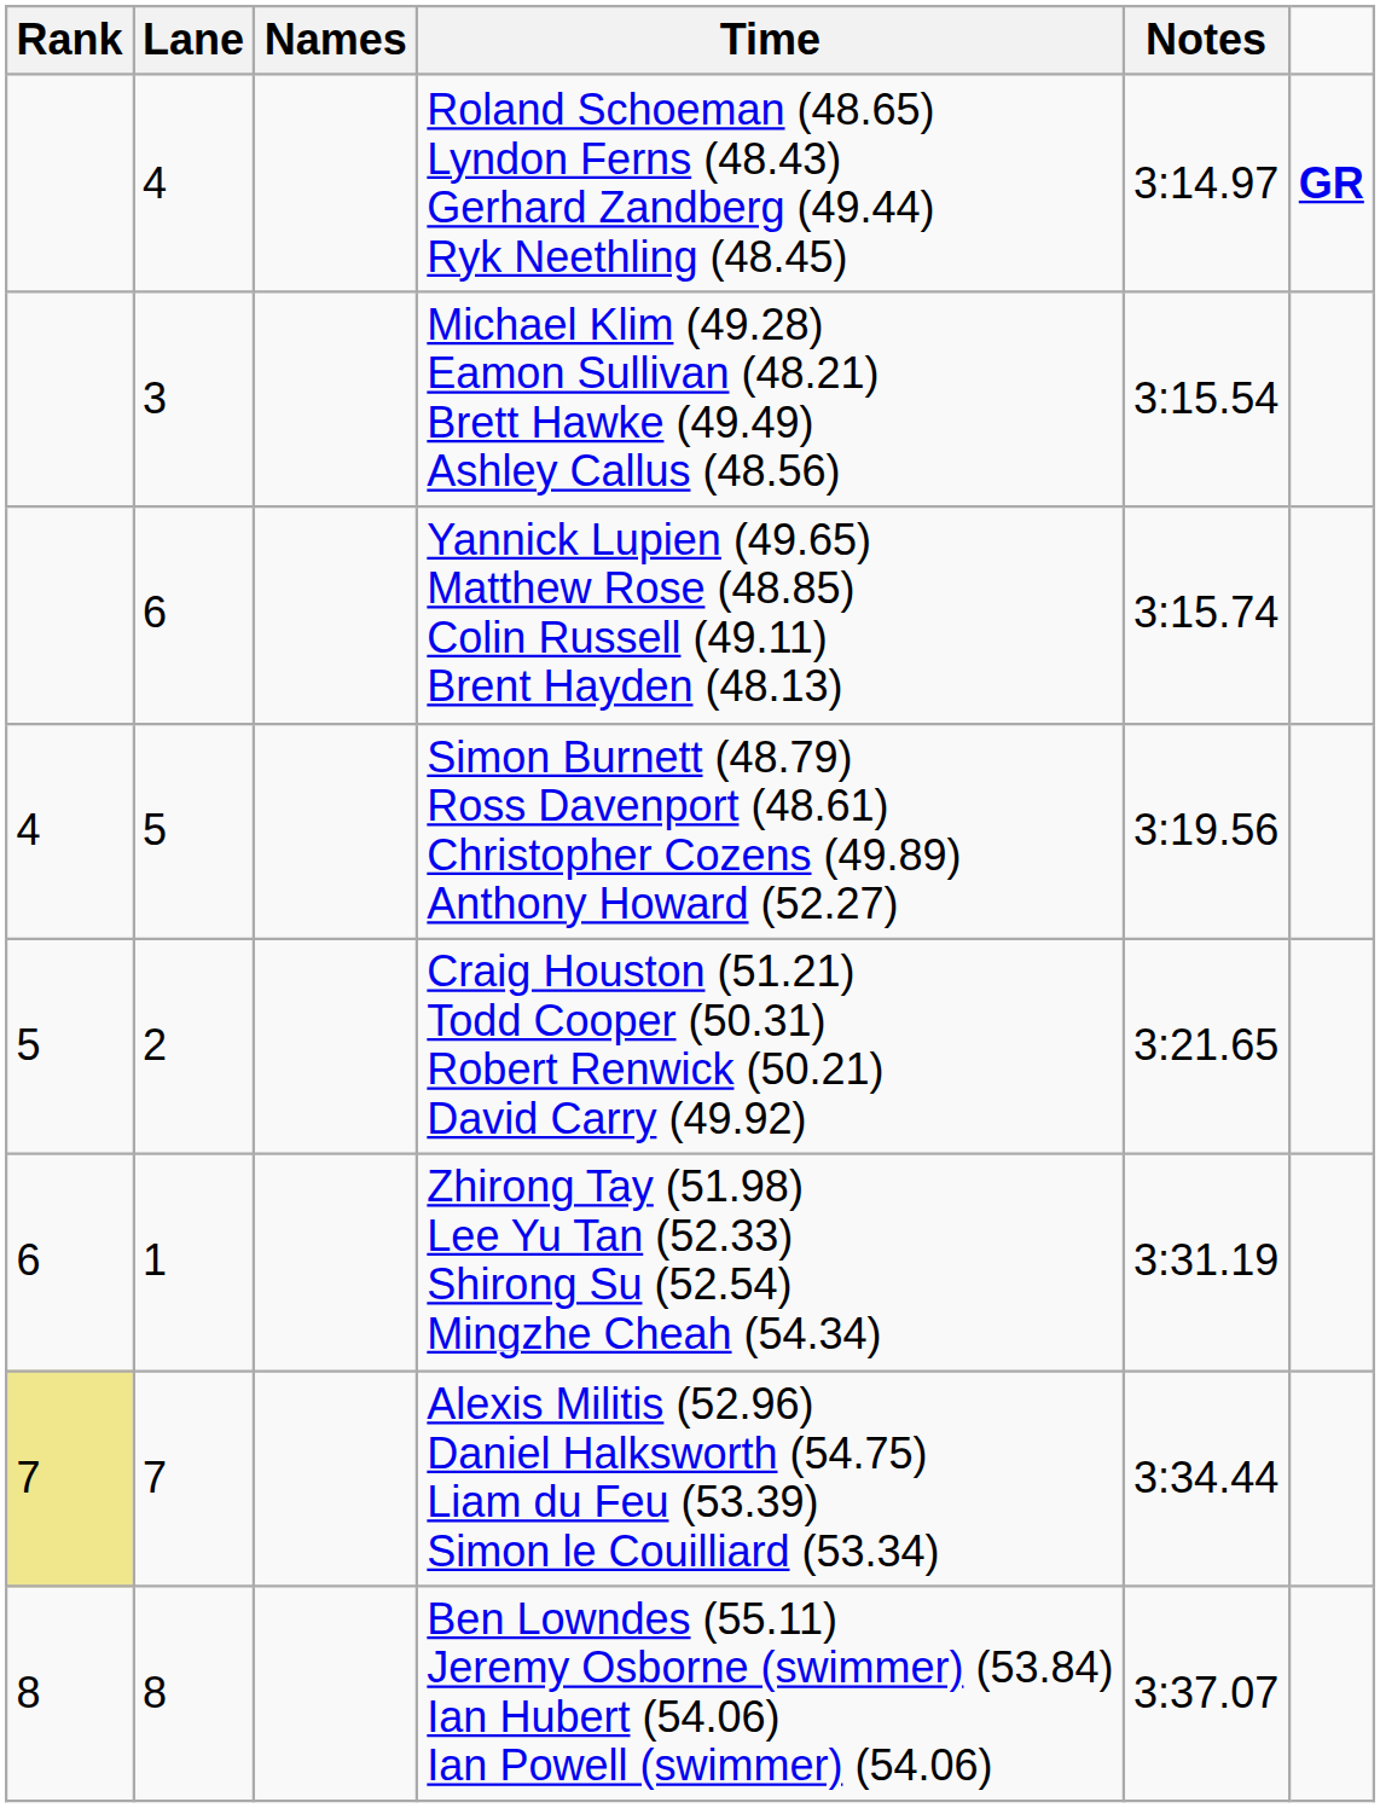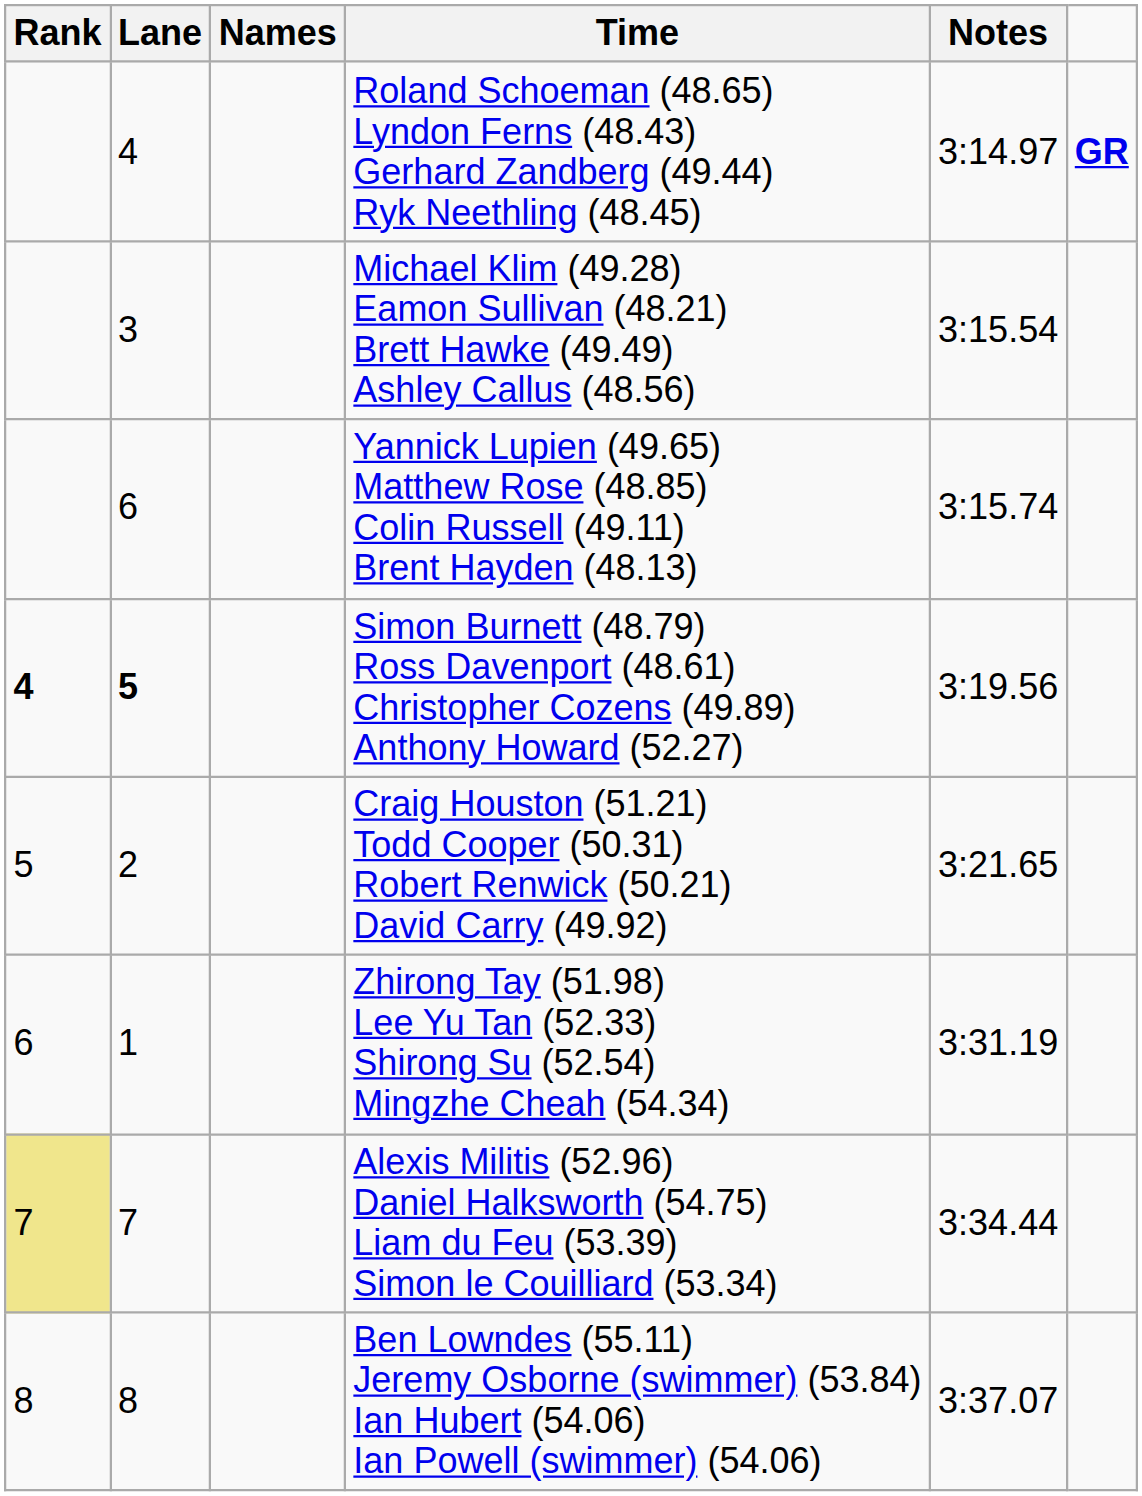row 5 | Rank: normal -> bold
row 5 | Lane: normal -> bold
